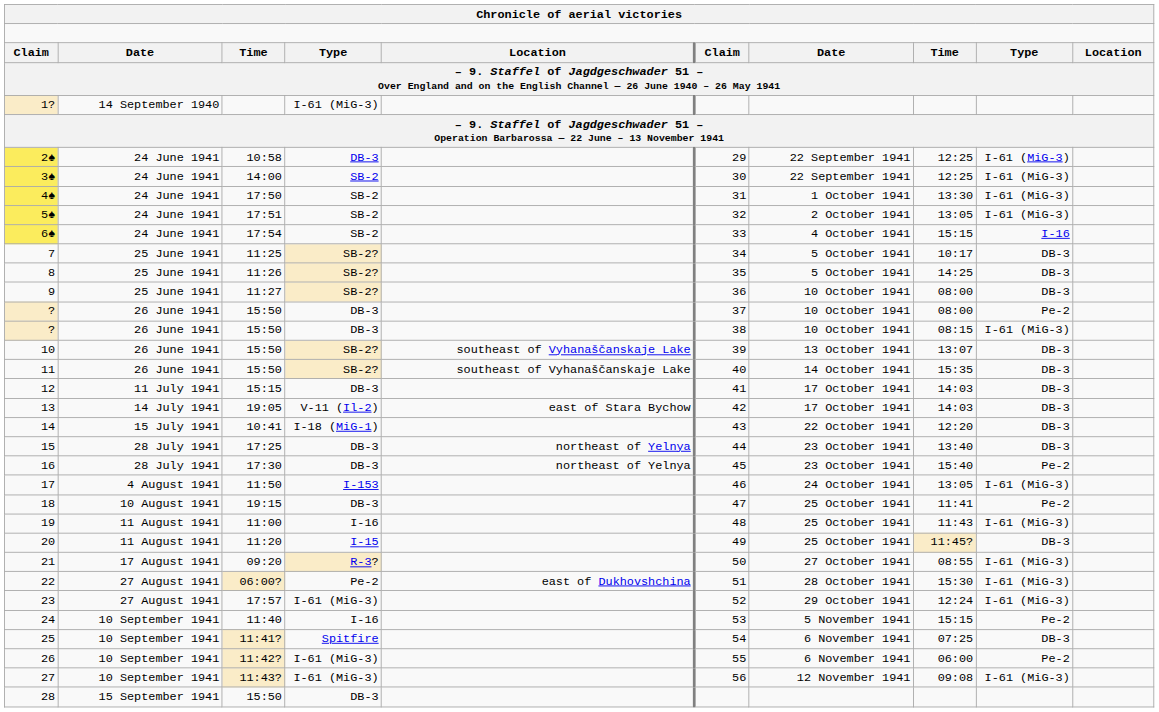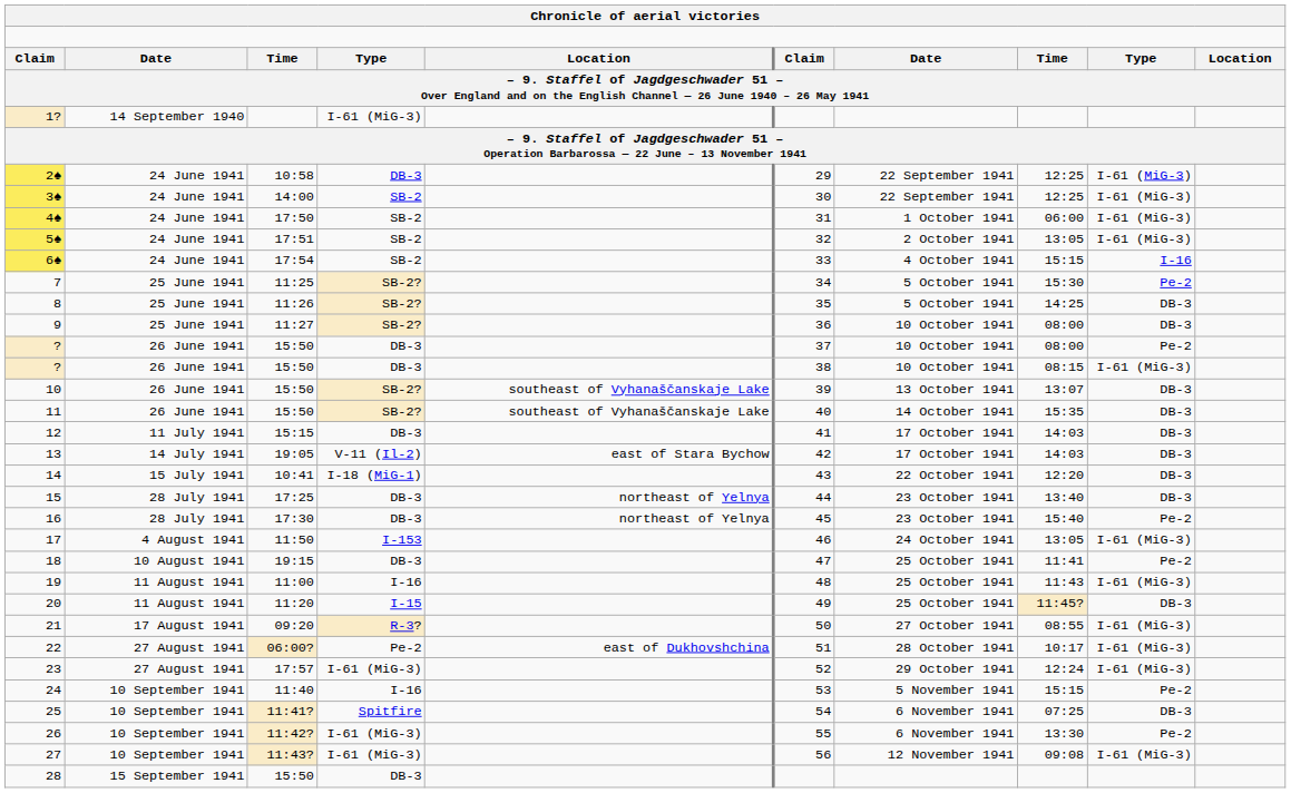4♠ | column 8: 13:30 -> 06:00
7 | column 8: 10:17 -> 15:30
7 | column 9: DB-3 -> Pe-2
22 | column 8: 15:30 -> 10:17
26 | column 8: 06:00 -> 13:30
